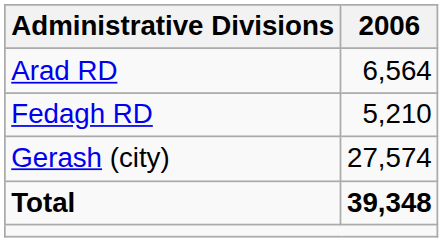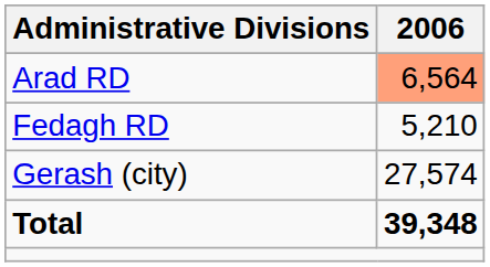Arad RD | 2006: no background -> lightsalmon background
